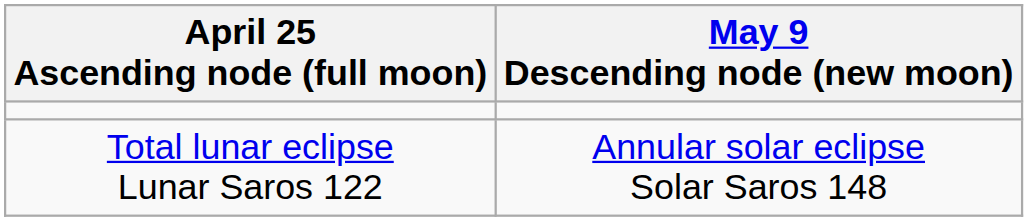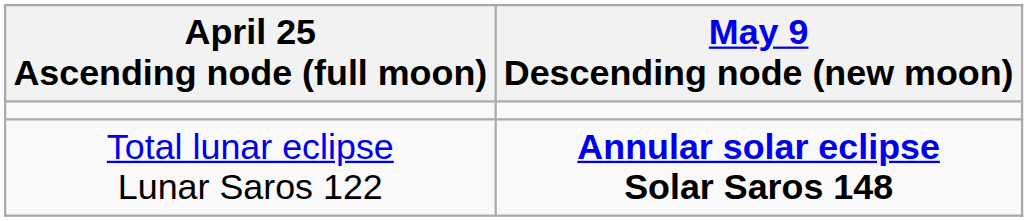row 3 | May 9 Descending node (new moon): normal -> bold
